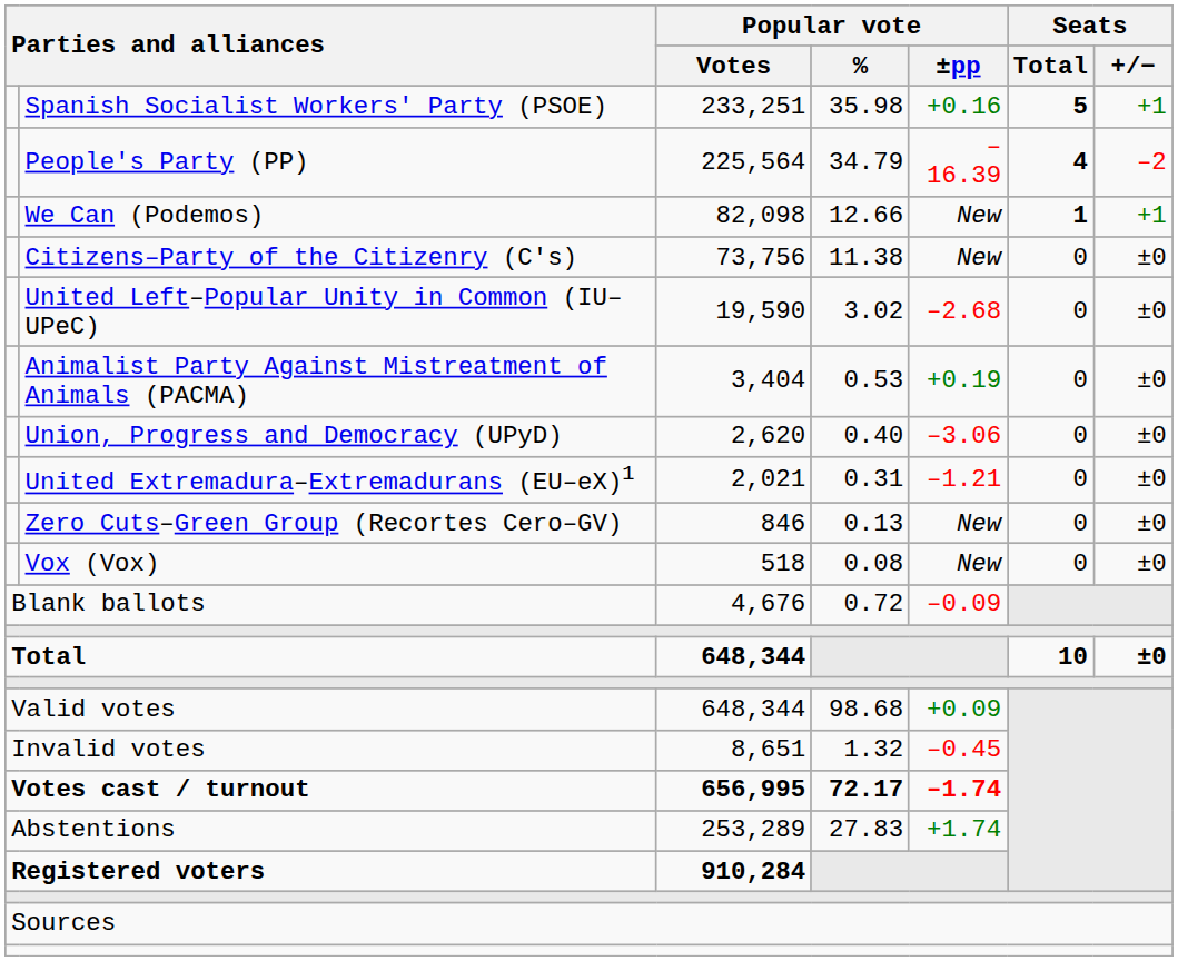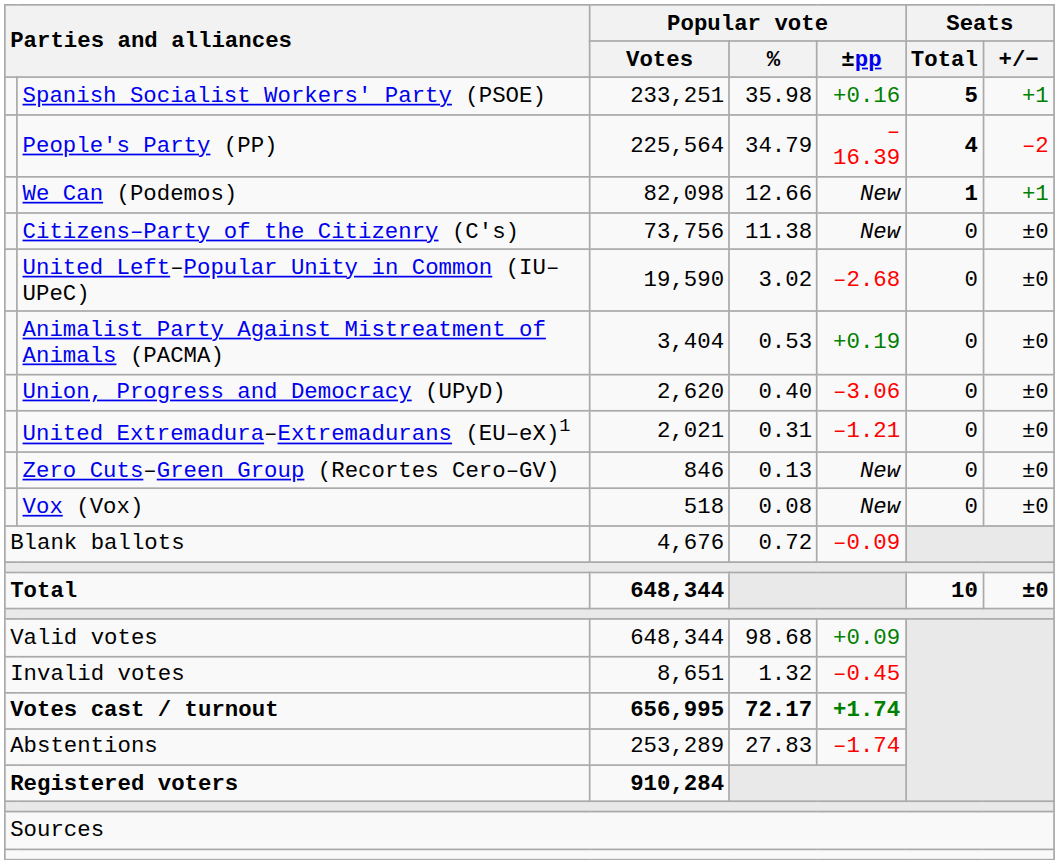Votes cast / turnout | Popular vote / ±pp: –1.74 -> +1.74
Abstentions | Popular vote / ±pp: +1.74 -> –1.74
